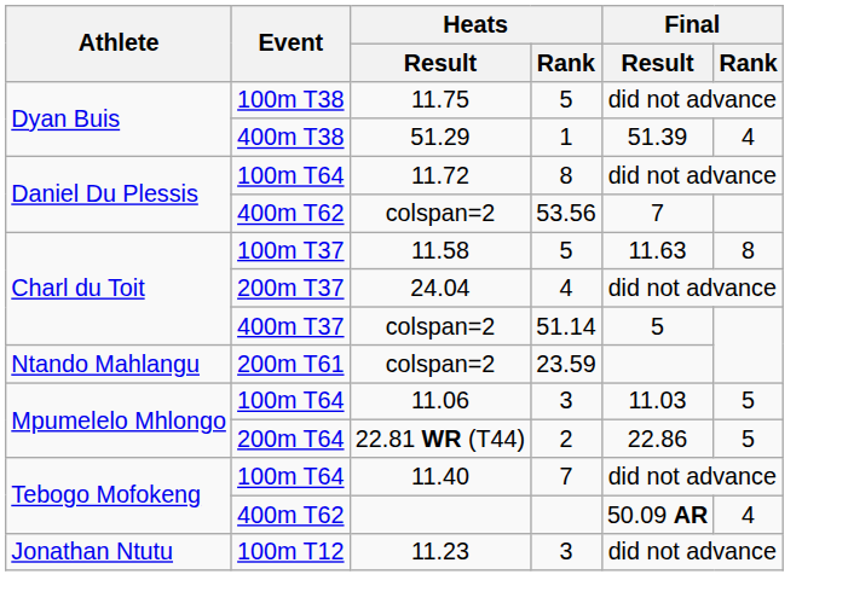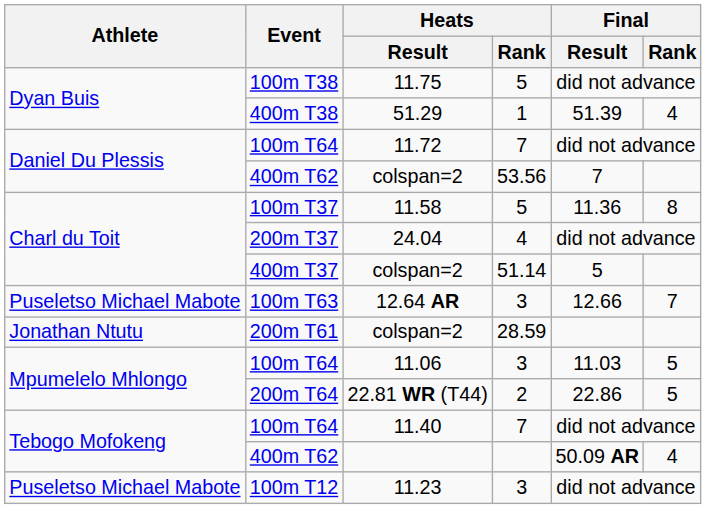11.72 | Heats / Rank: 8 -> 7
11.58 | Final / Result: 11.63 -> 11.36
+ row: Puseletso Michael Mabote | 100m T63 | 12.64 AR | 3 | 12.66 | 7
200m T61 / colspan=2 | Athlete: Ntando Mahlangu -> Jonathan Ntutu
200m T61 / colspan=2 | Heats / Rank: 23.59 -> 28.59
11.23 | Athlete: Jonathan Ntutu -> Puseletso Michael Mabote
